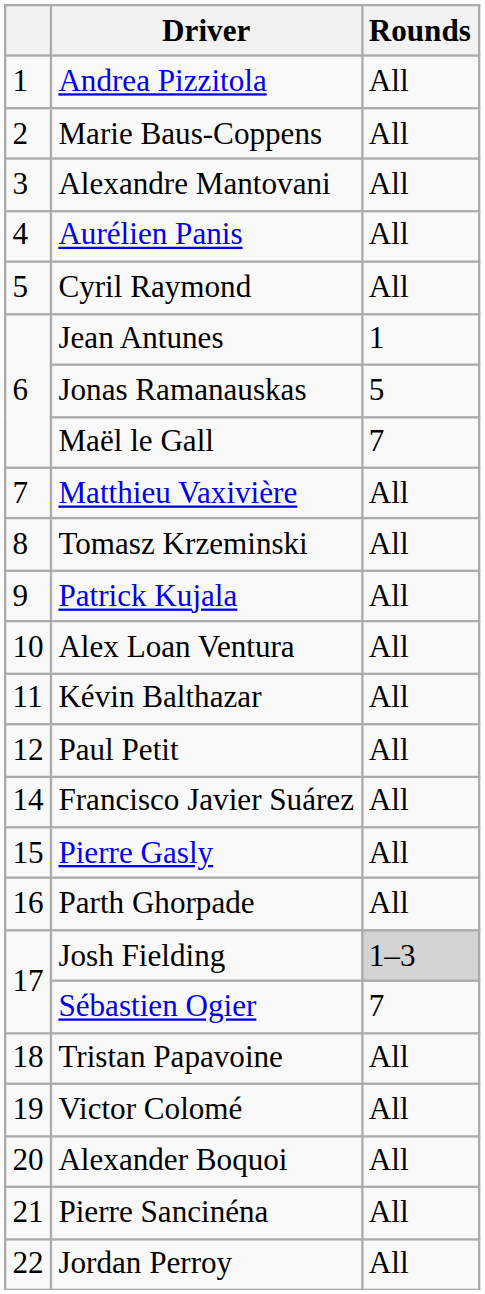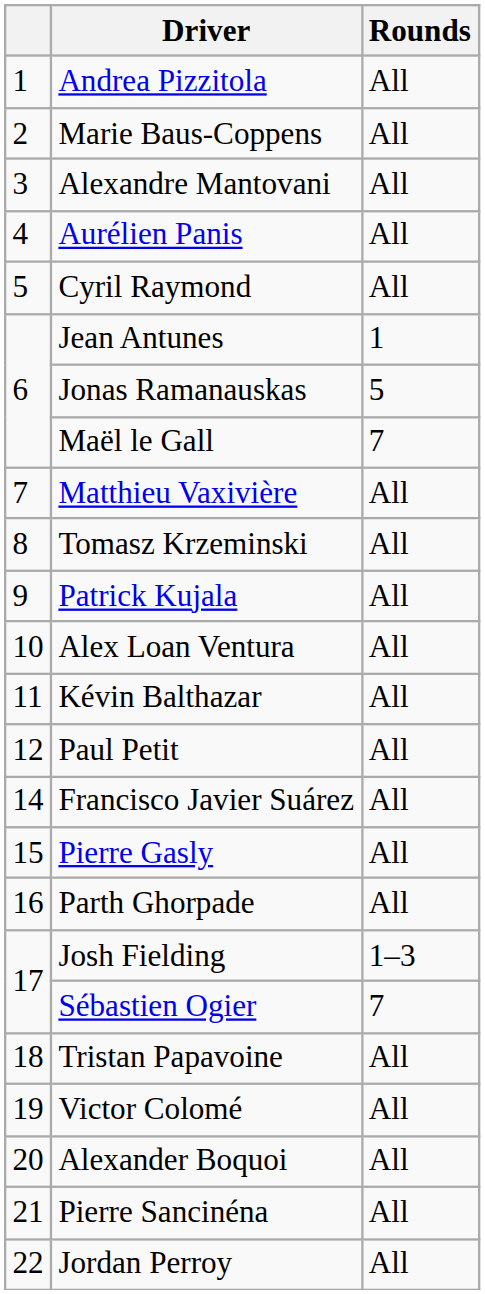Josh Fielding | Rounds: lightgrey background -> no background
